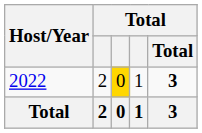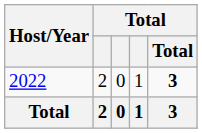2022 | column 3: gold background -> no background
